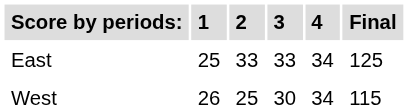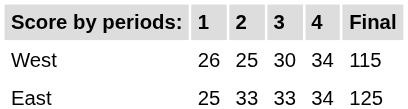rows swapped: East <-> West
